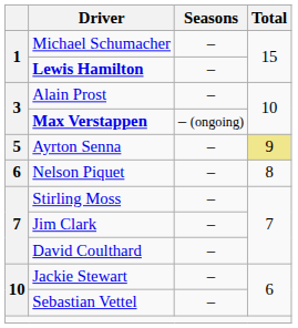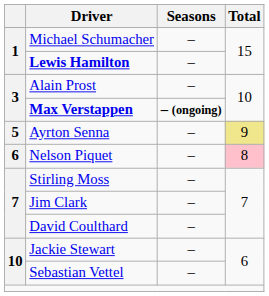Max Verstappen | Seasons: normal -> bold
Nelson Piquet | Total: no background -> pink background
